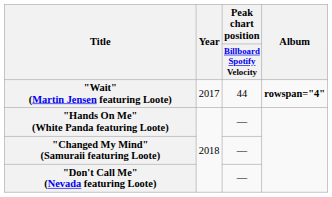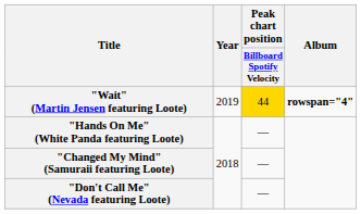"Wait" (Martin Jensen featuring Loote) | Year: 2017 -> 2019
"Wait" (Martin Jensen featuring Loote) | Peak chart position / Billboard Spotify Velocity: no background -> gold background
